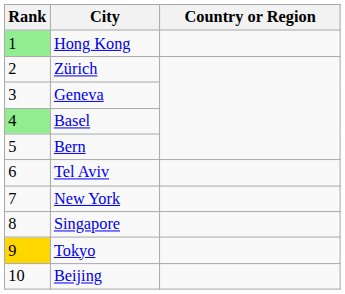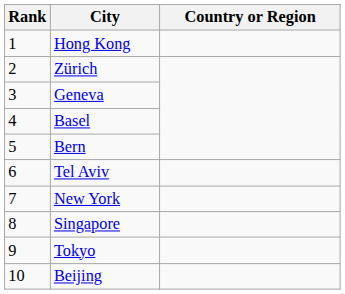Hong Kong | Rank: lightgreen background -> no background
Basel | Rank: lightgreen background -> no background
Tokyo | Rank: gold background -> no background
